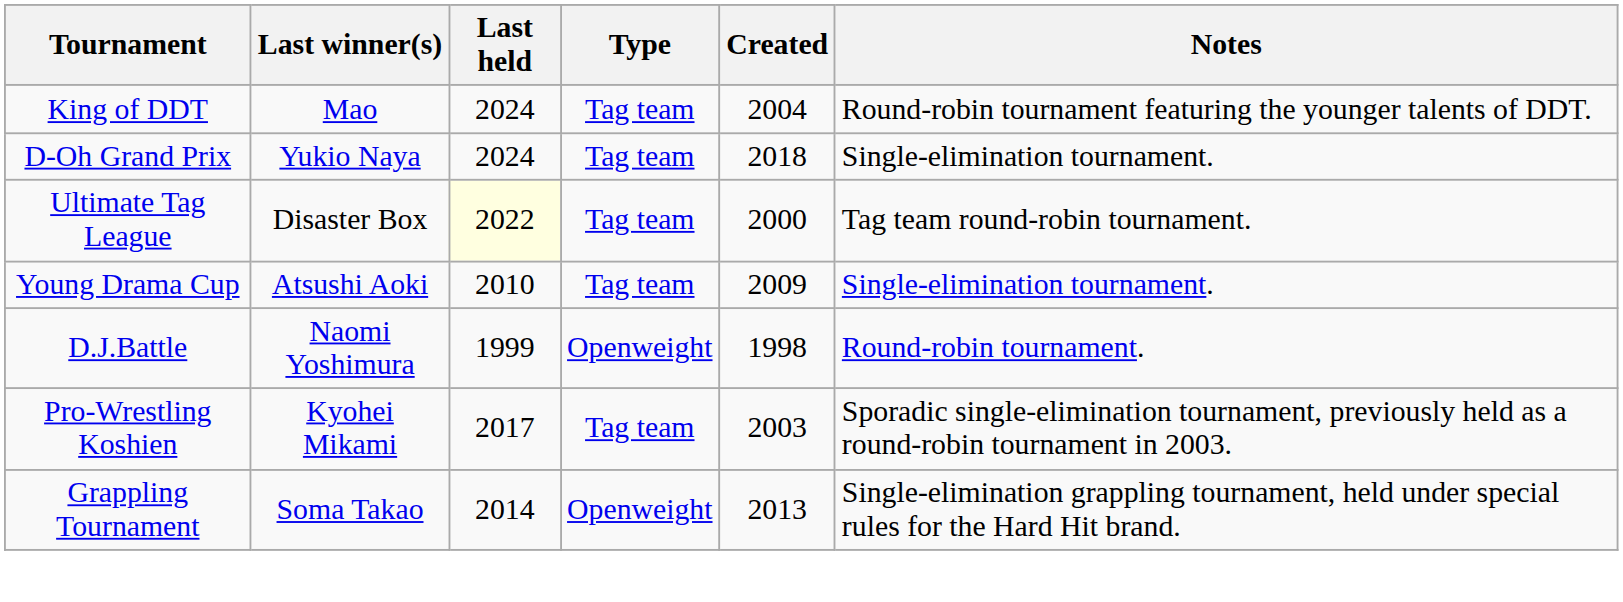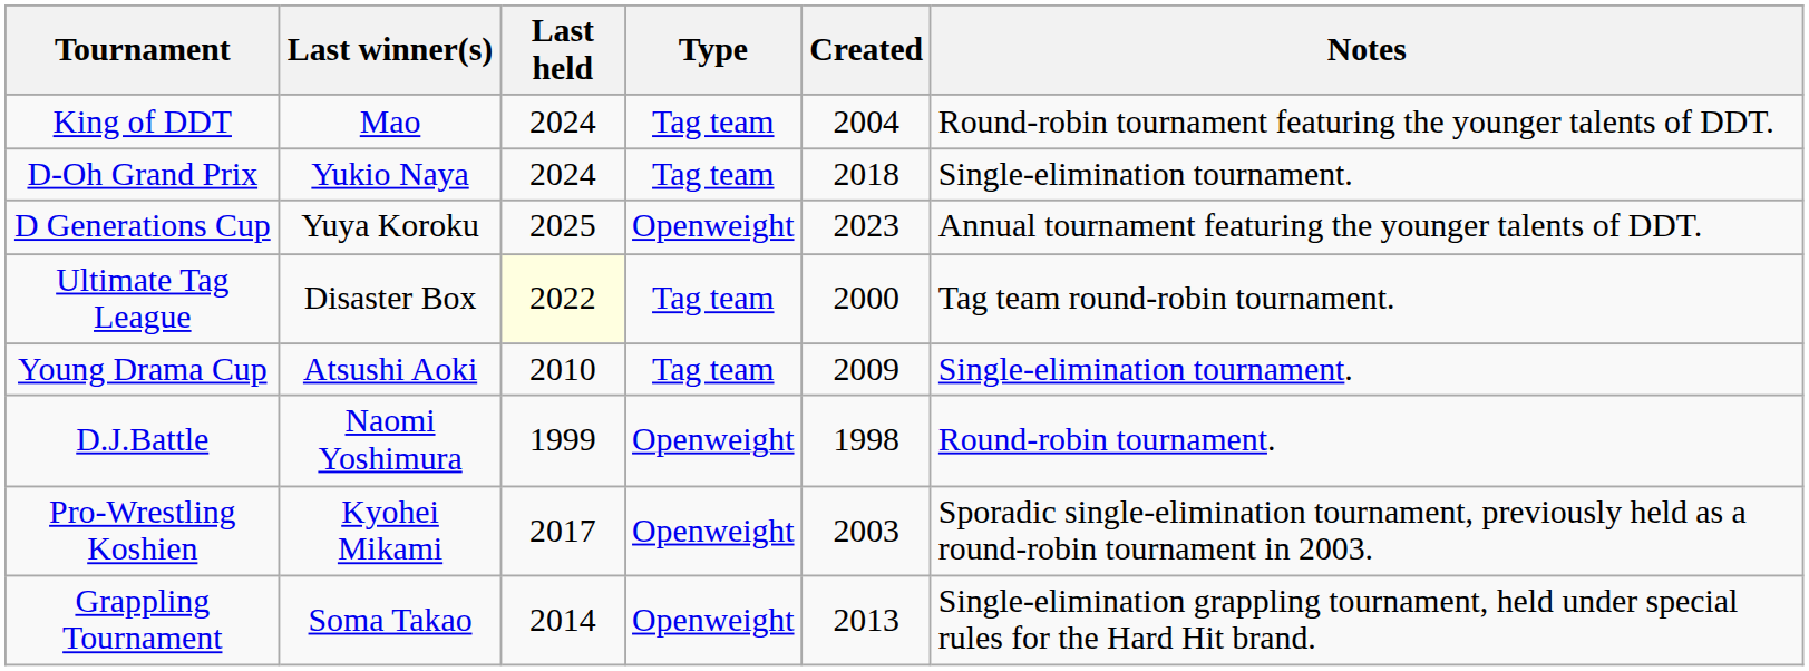+ row: D Generations Cup | Yuya Koroku | 2025 | Openweight | 2023 | Annual tournament featuring the younger talents of DDT.
Pro-Wrestling Koshien | Type: Tag team -> Openweight
